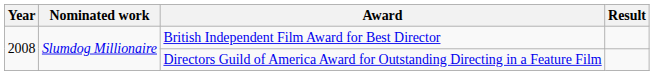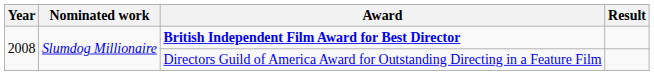British Independent Film Award for Best Director | Award: normal -> bold
